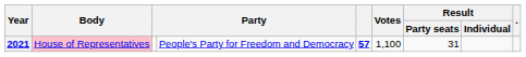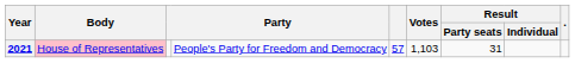2021 | column 5: bold -> normal
2021 | Votes: 1,100 -> 1,103
